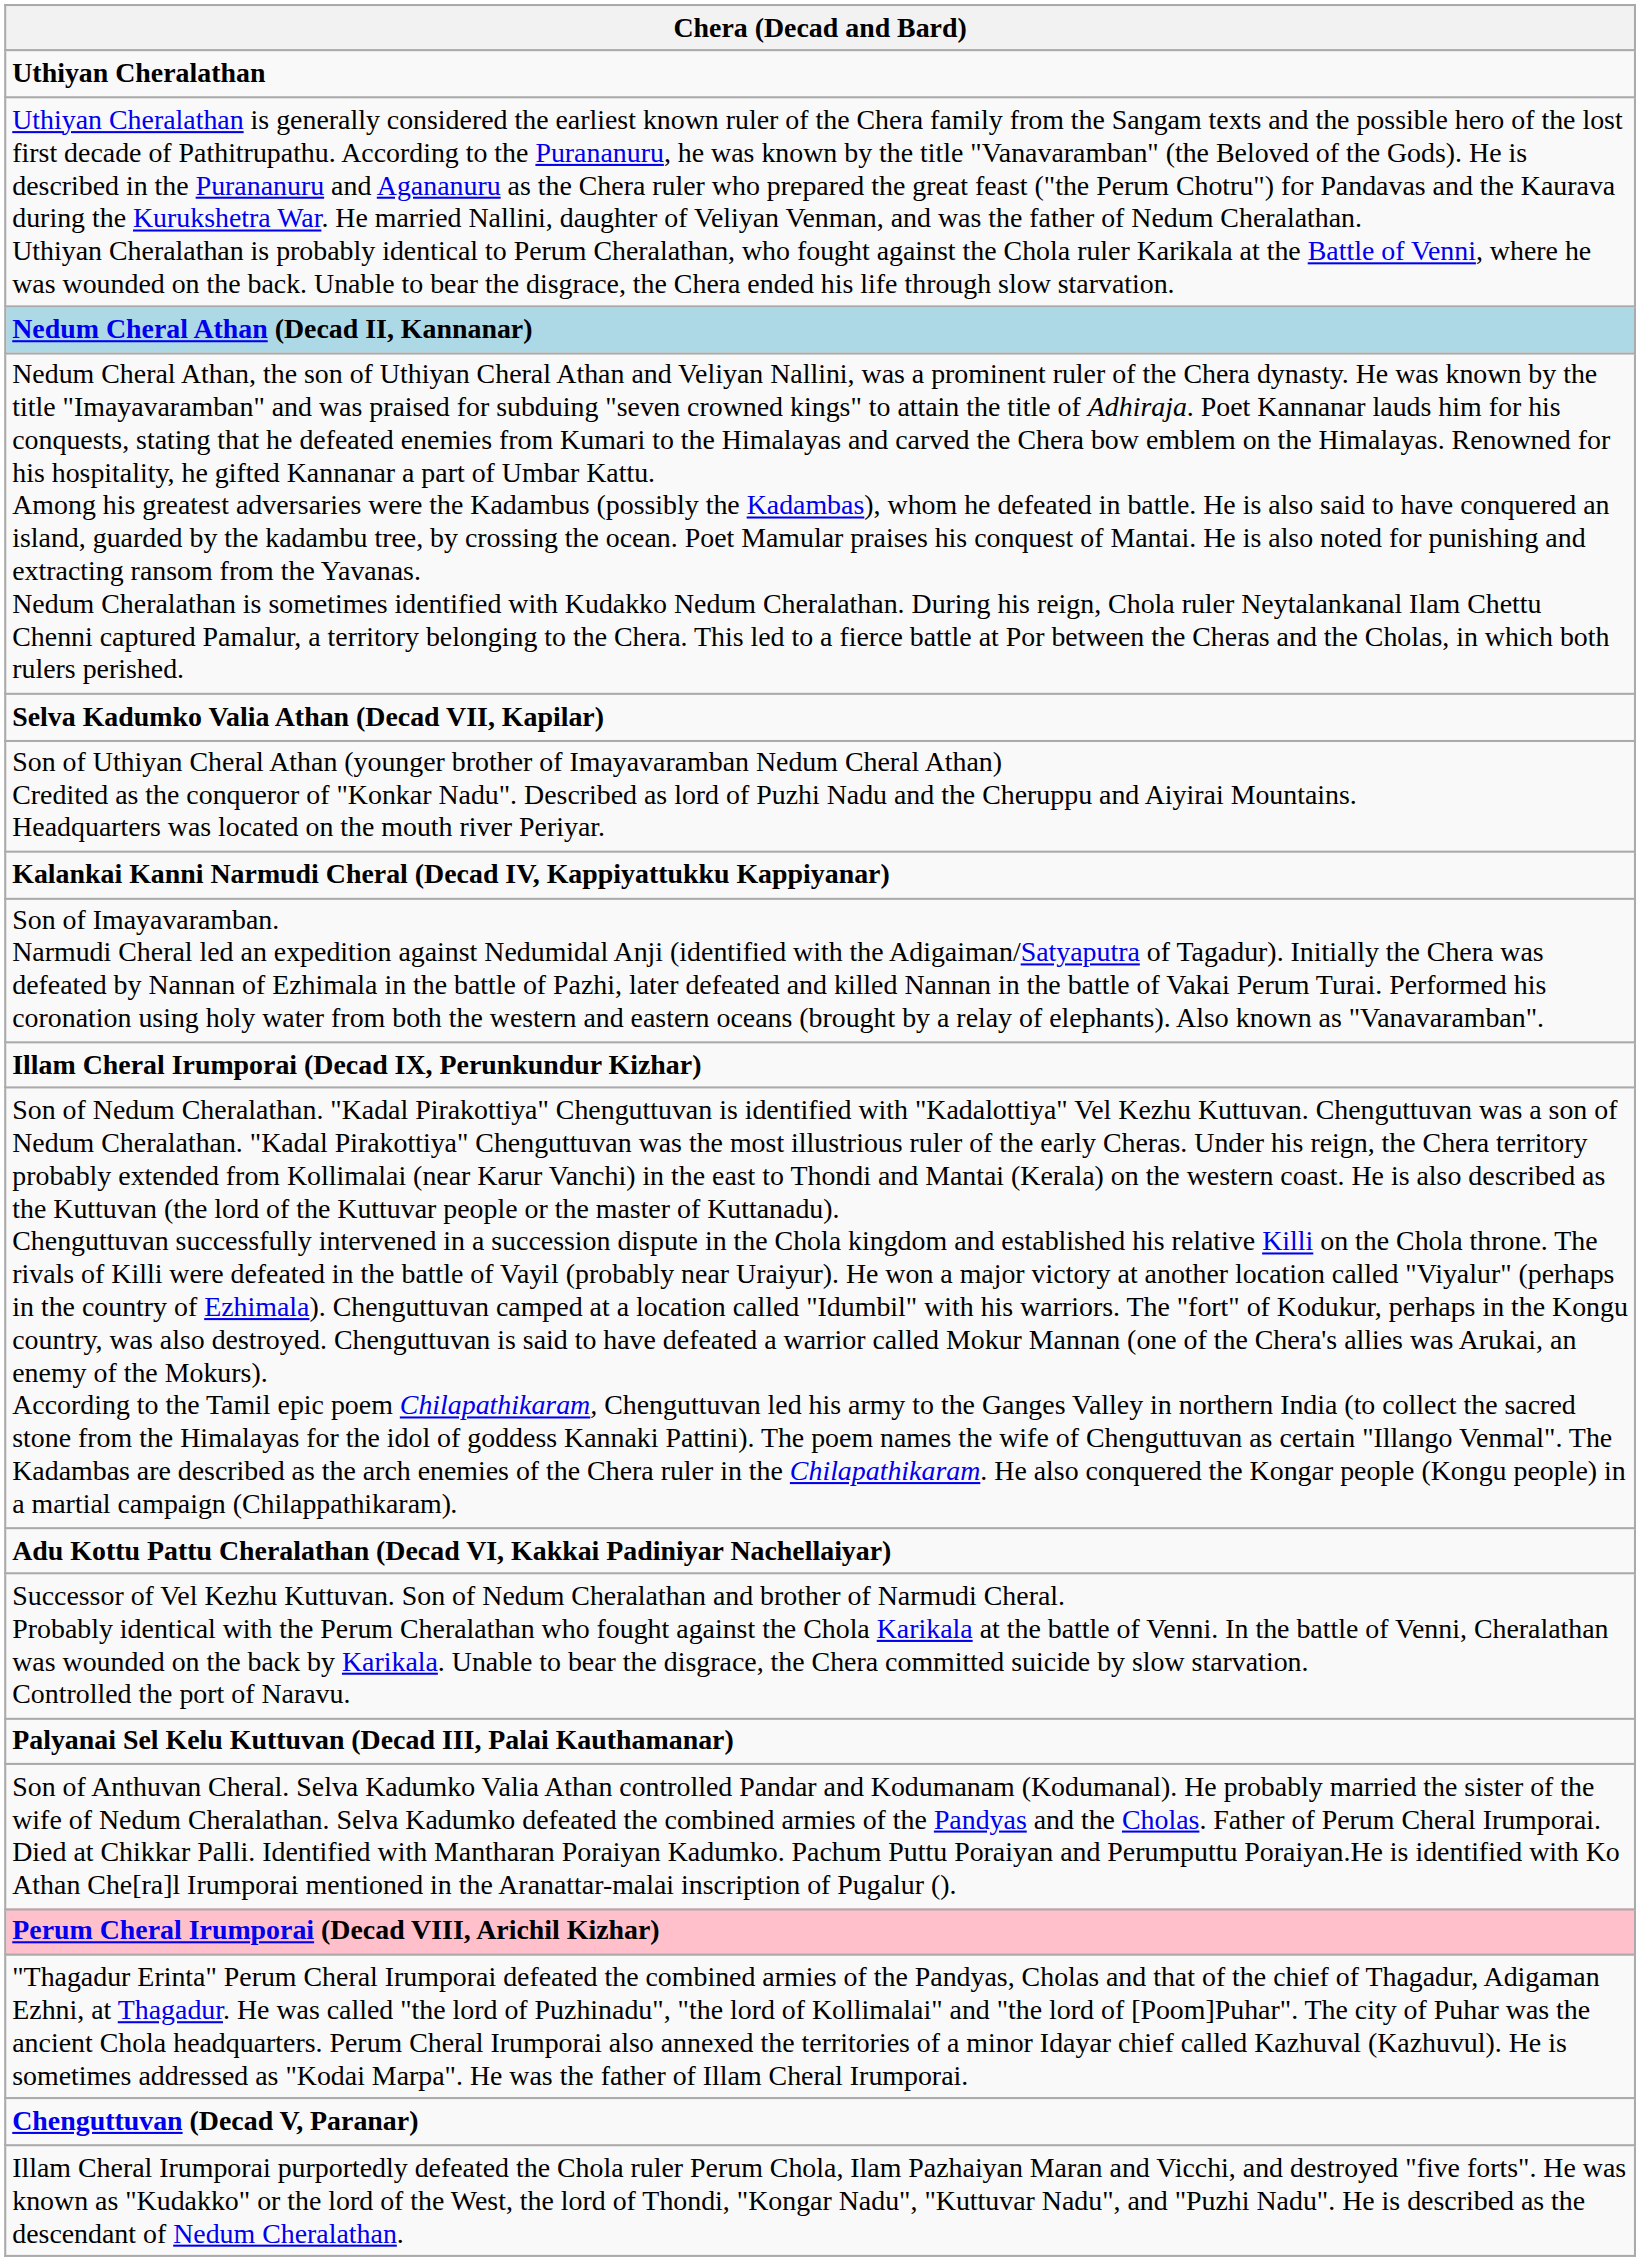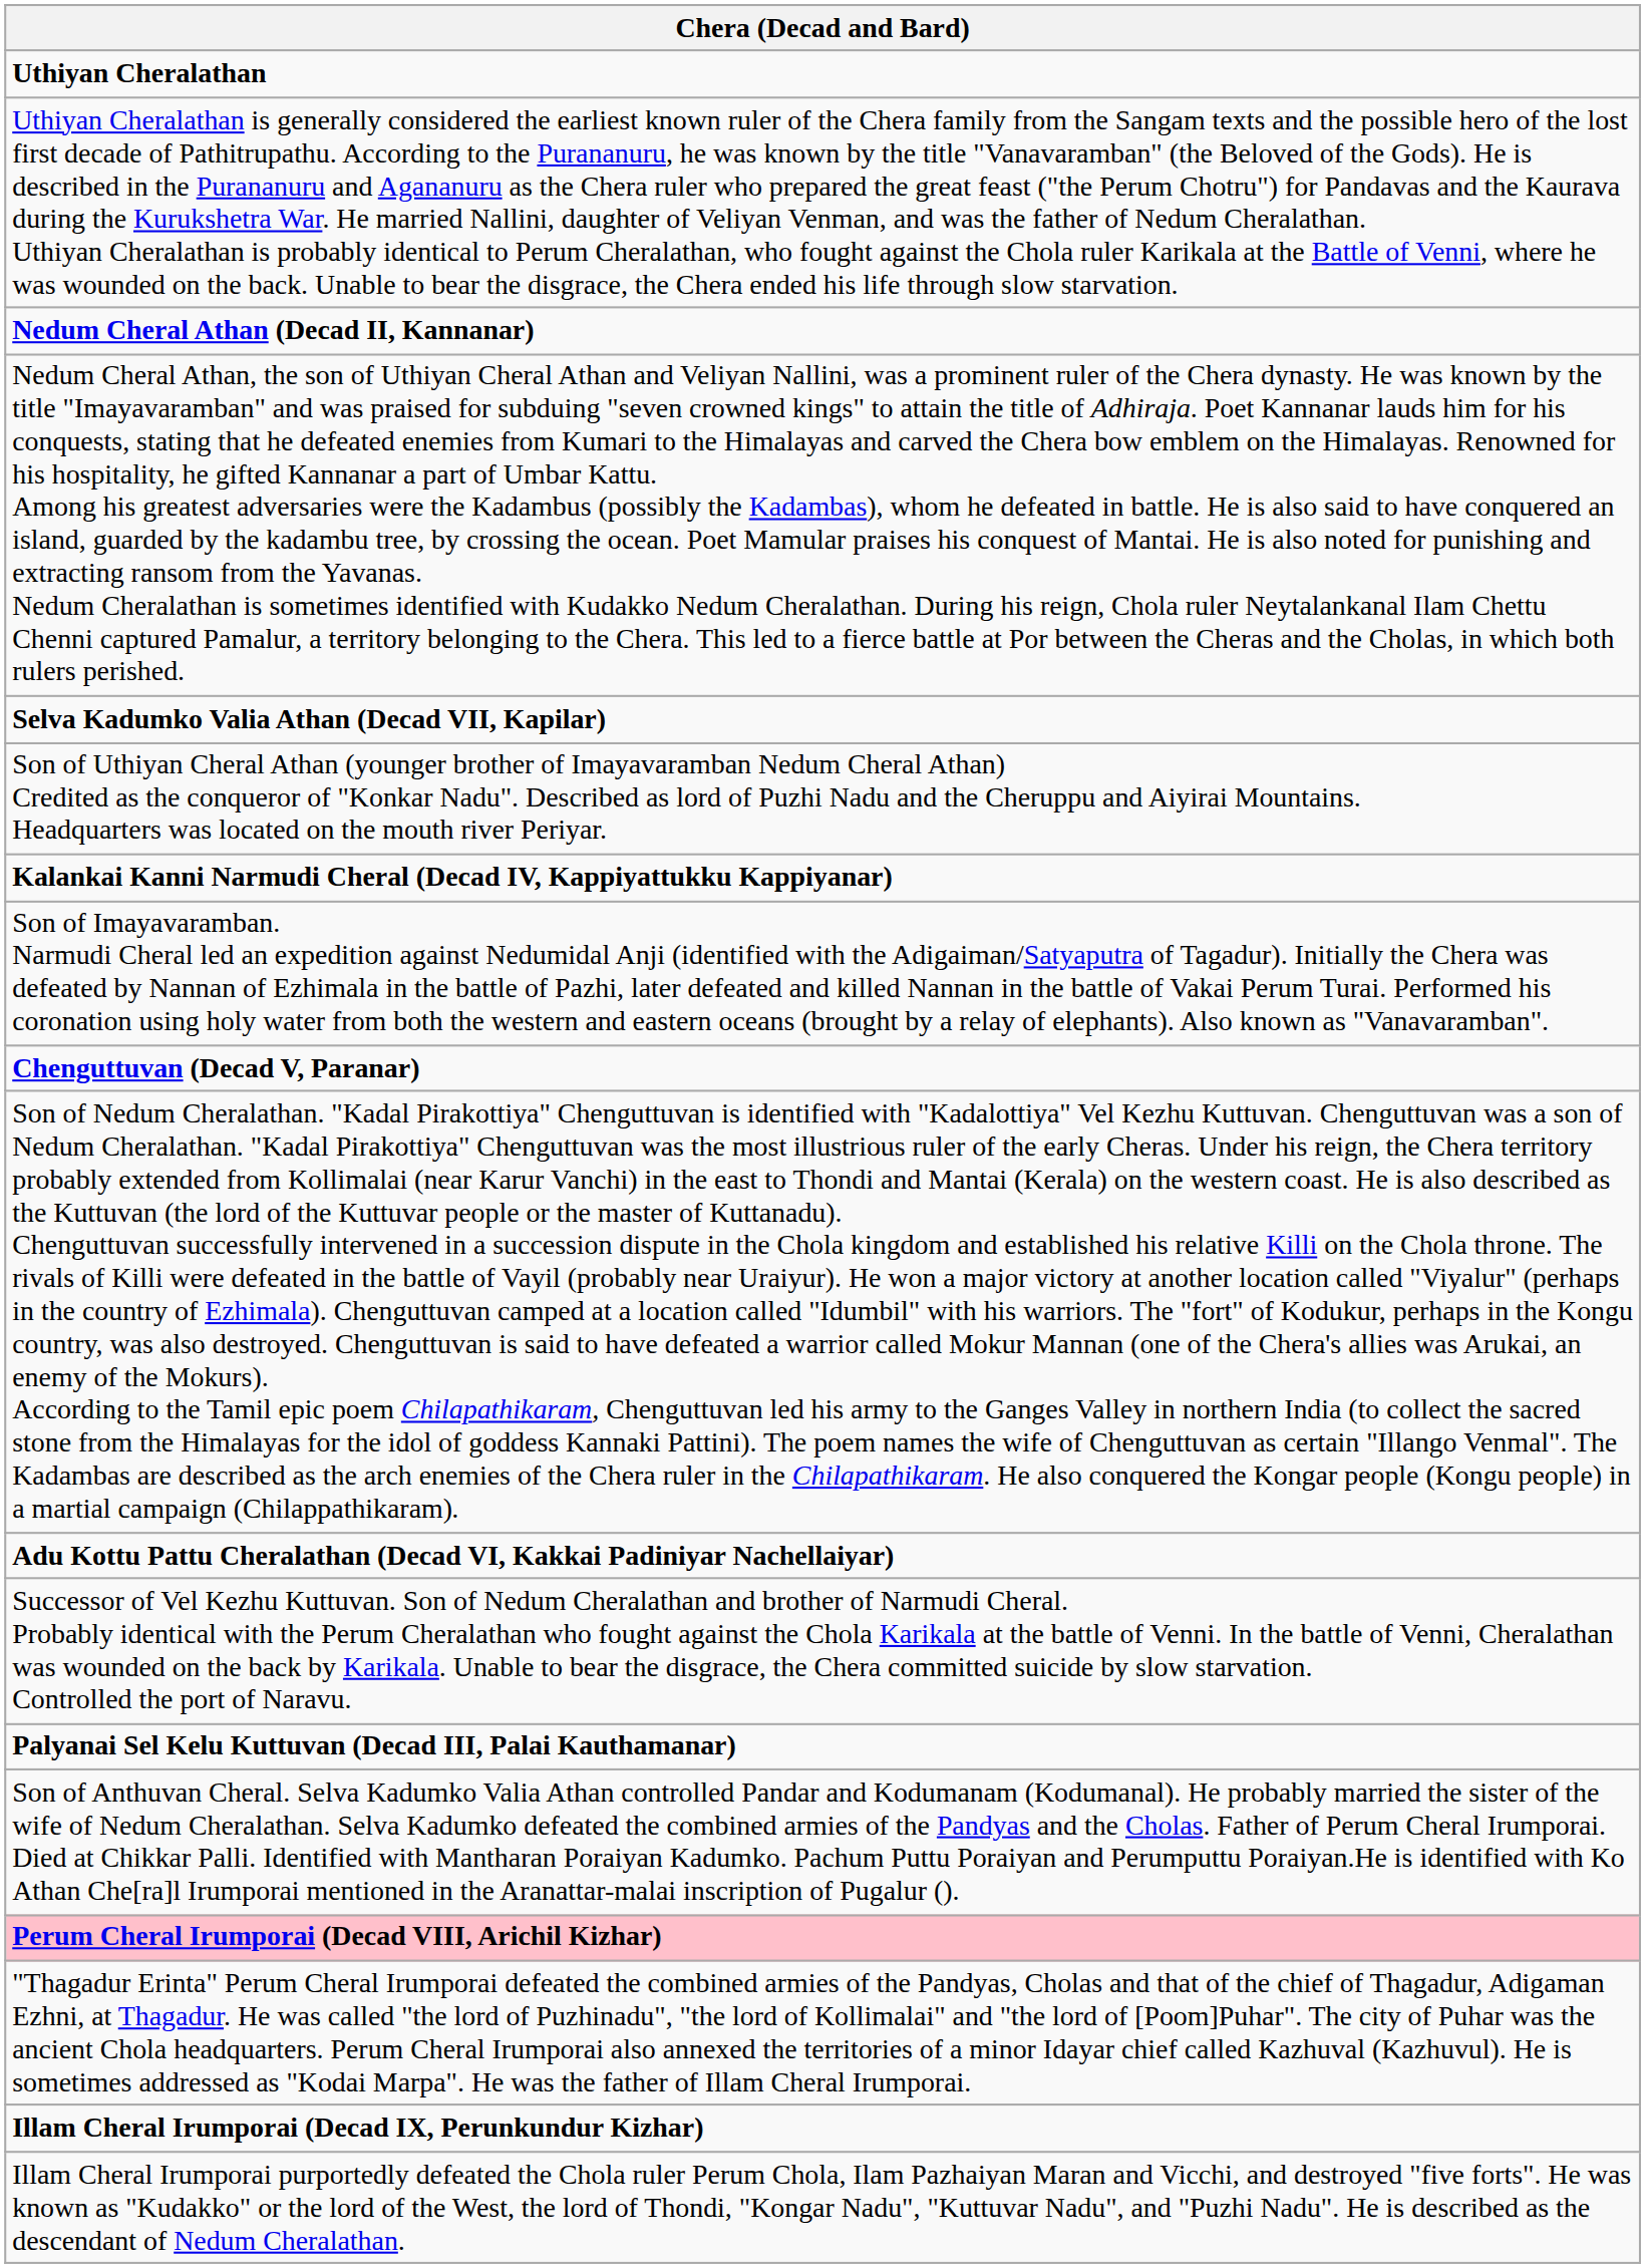row 4 | column 1: lightblue background -> no background
row 10 | column 1: Illam Cheral Irumporai (Decad IX, Perunkundur Kizhar) -> Chenguttuvan (Decad V, Paranar)
row 18 | column 1: Chenguttuvan (Decad V, Paranar) -> Illam Cheral Irumporai (Decad IX, Perunkundur Kizhar)
